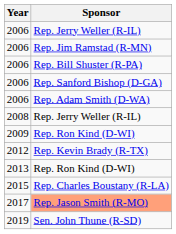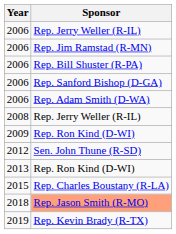row 9 | Sponsor: Rep. Kevin Brady (R-TX) -> Sen. John Thune (R-SD)
row 12 | Year: 2017 -> 2018
row 13 | Sponsor: Sen. John Thune (R-SD) -> Rep. Kevin Brady (R-TX)
